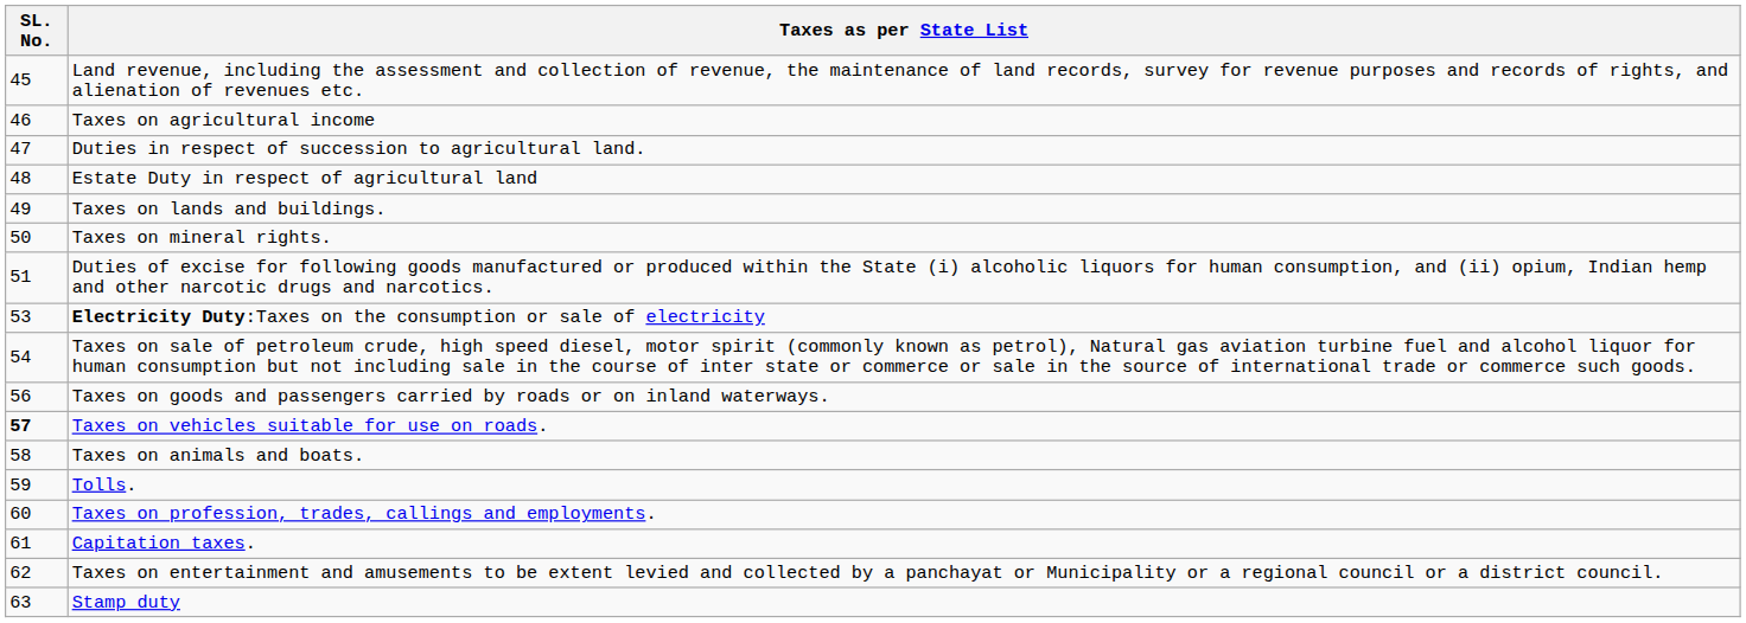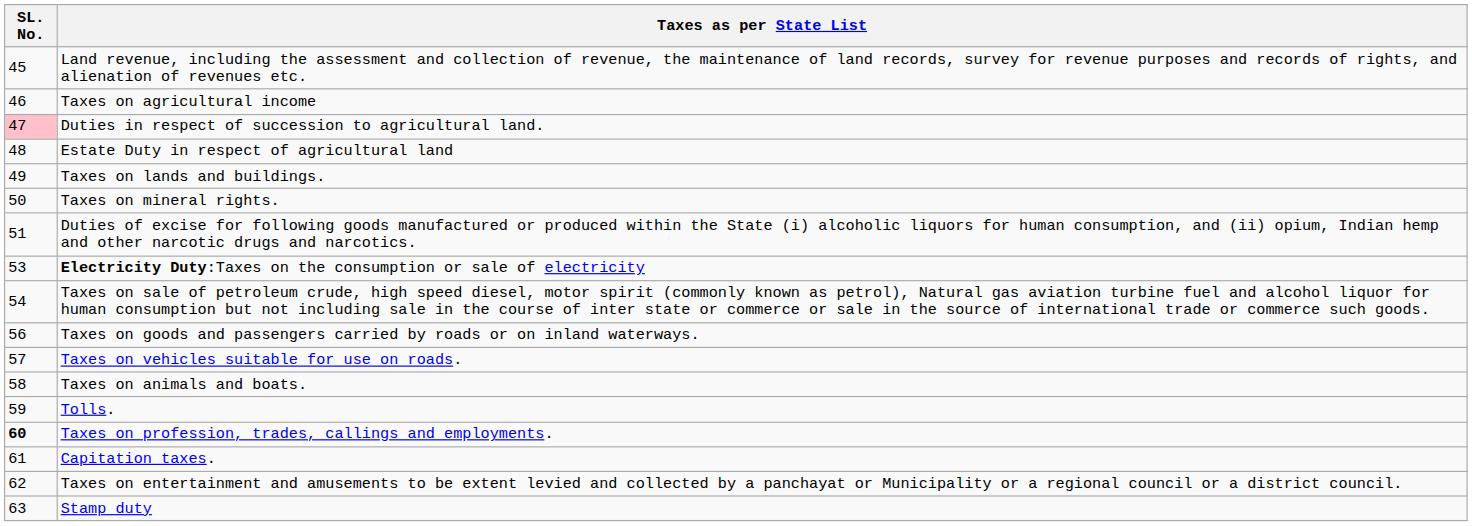Duties in respect of succession to agricultural land. | SL. No.: no background -> pink background
Taxes on vehicles suitable for use on roads. | SL. No.: bold -> normal
Taxes on profession, trades, callings and employments. | SL. No.: normal -> bold
